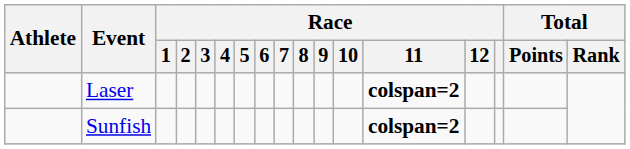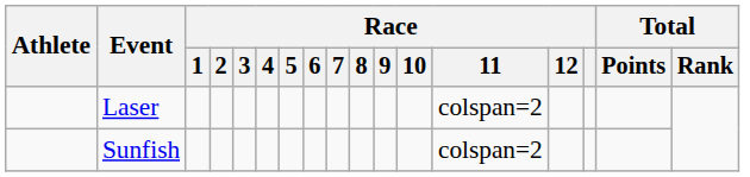Laser | Race / 11: bold -> normal
Sunfish | Race / 11: bold -> normal
